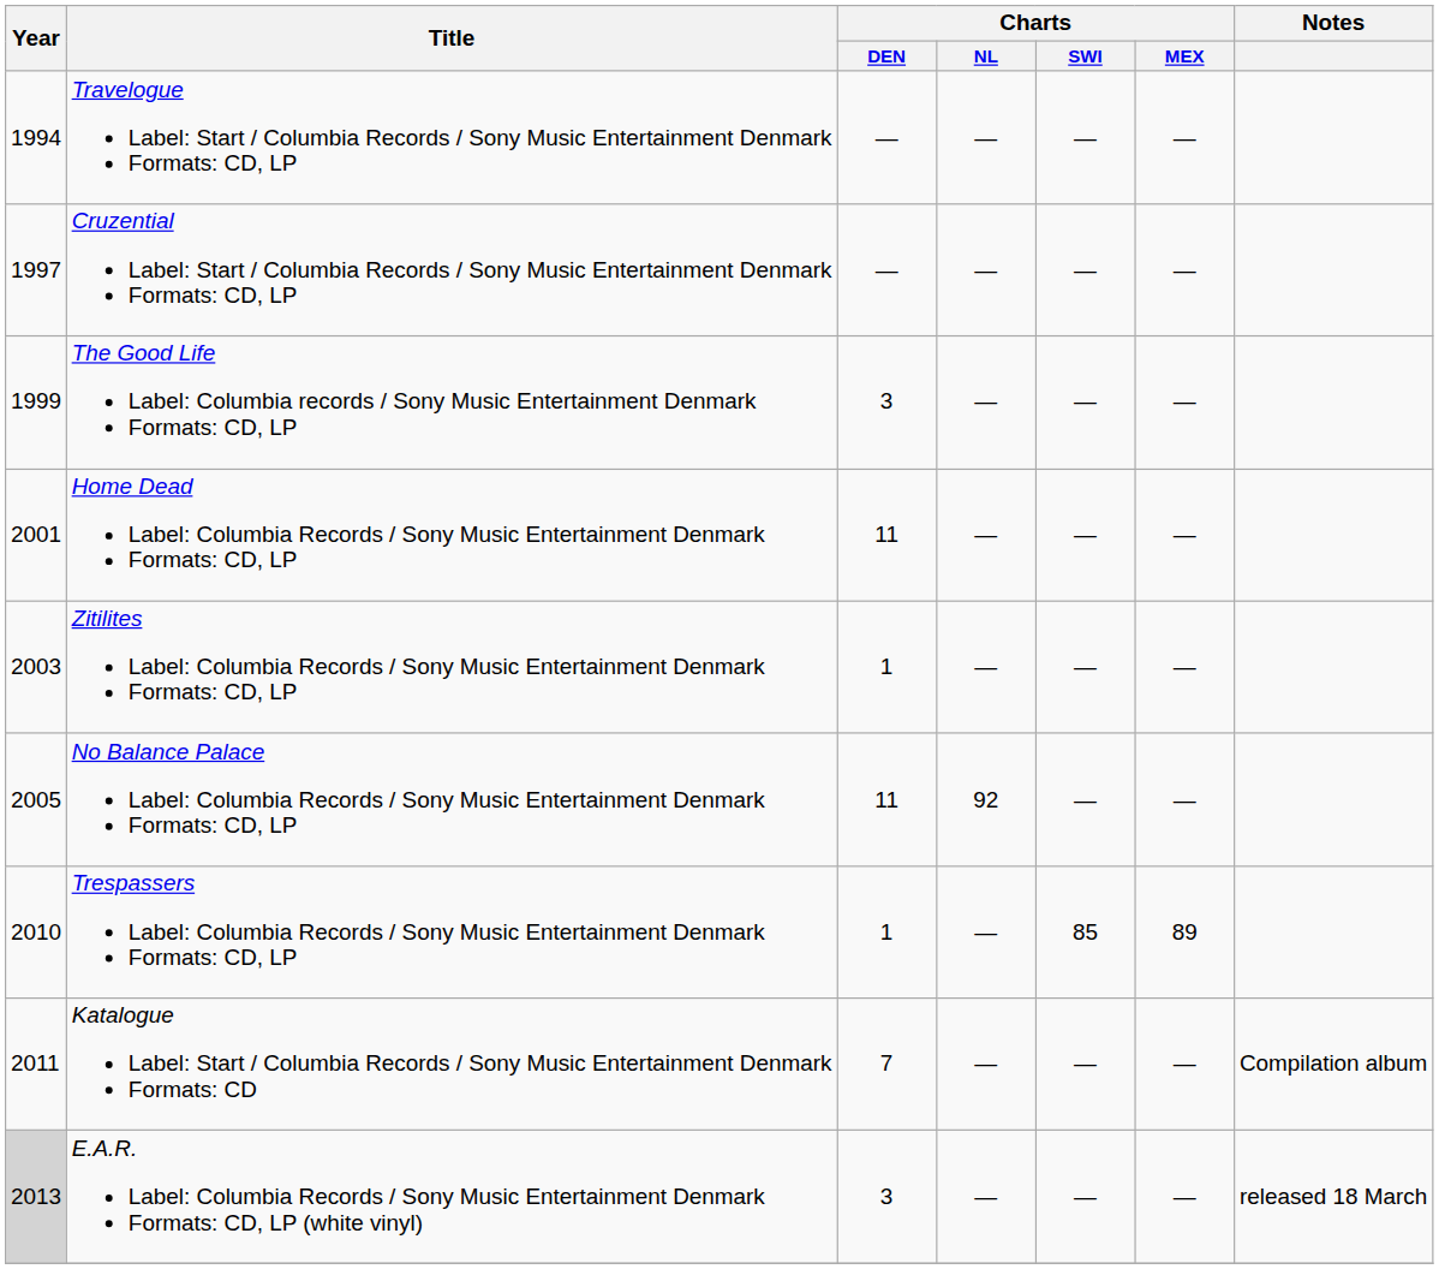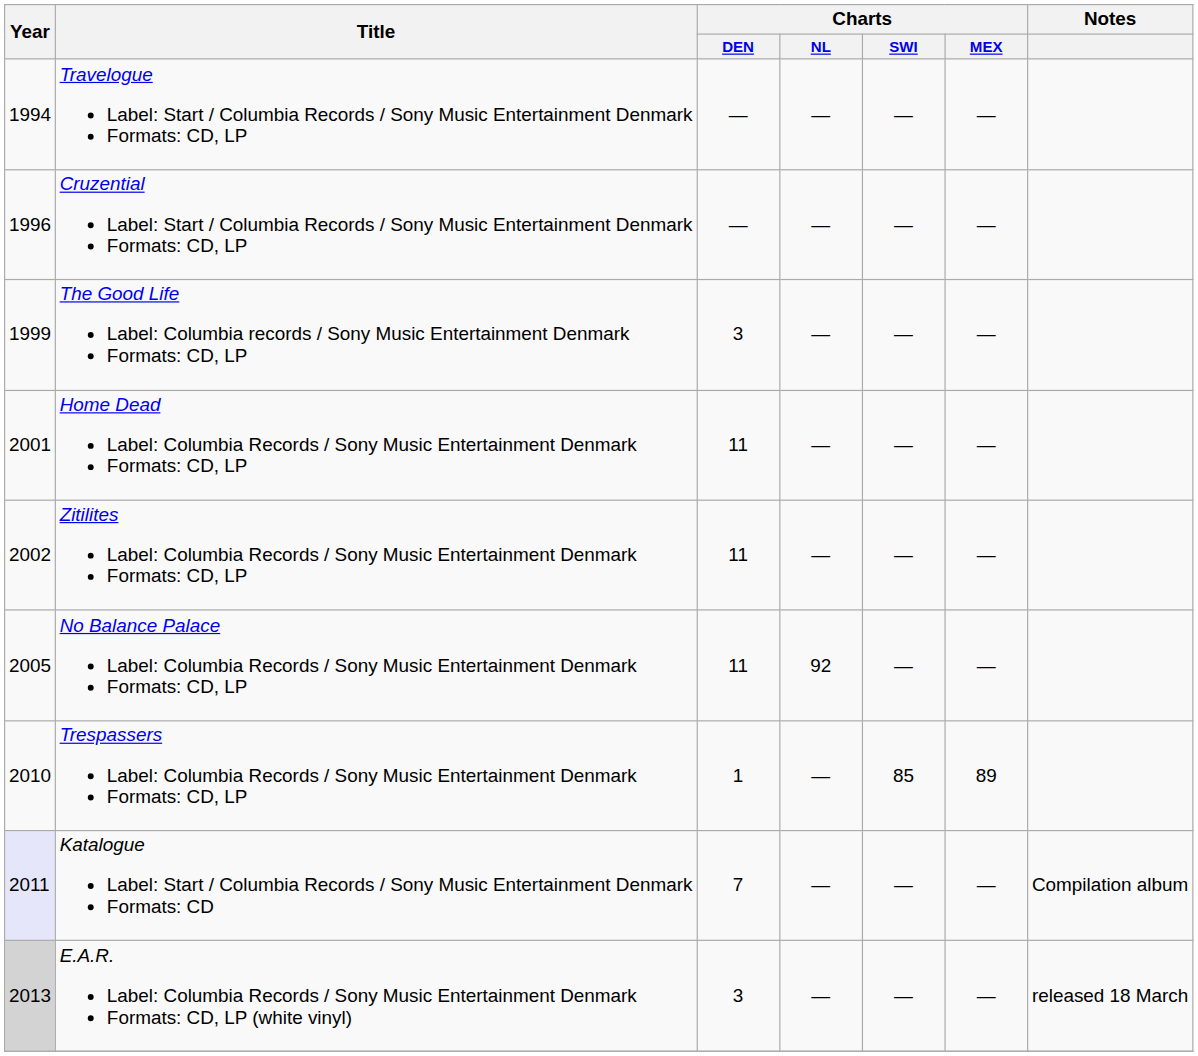row 4 | Year: 1997 -> 1996
row 7 | Year: 2003 -> 2002
row 7 | Charts / DEN: 1 -> 11
row 10 | Year: no background -> lavender background
